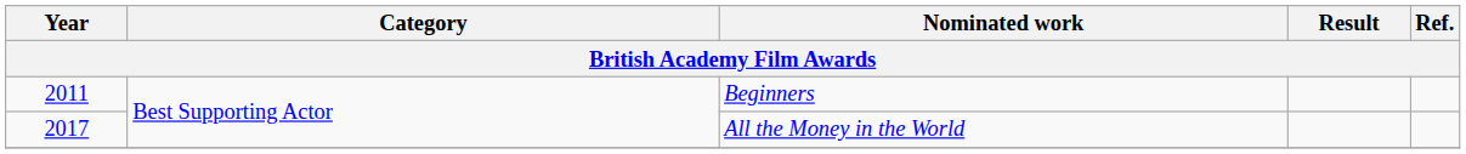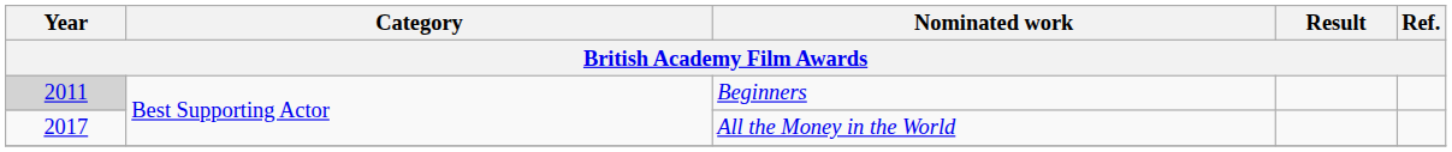Beginners | Year: no background -> lightgrey background
